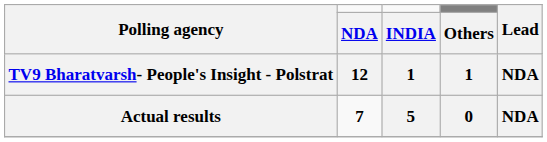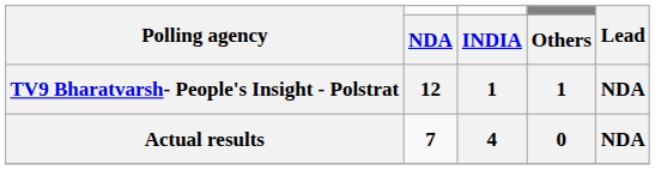Actual results | INDIA / 1: 5 -> 4
